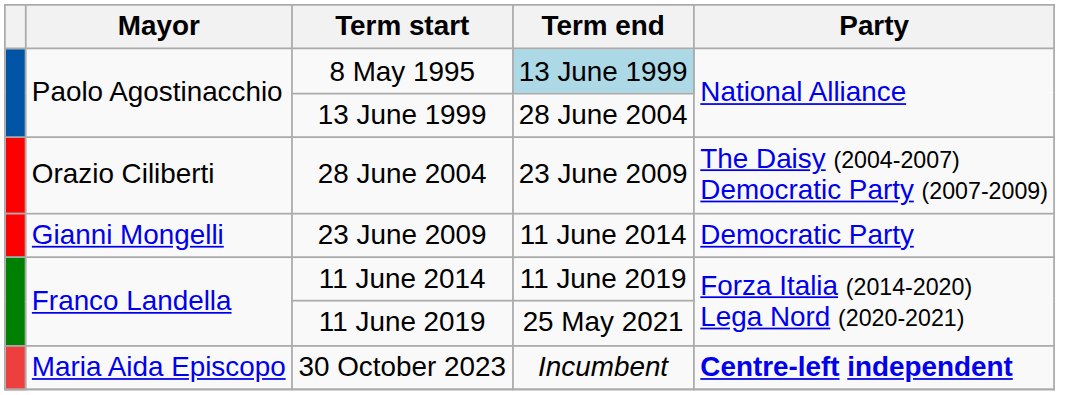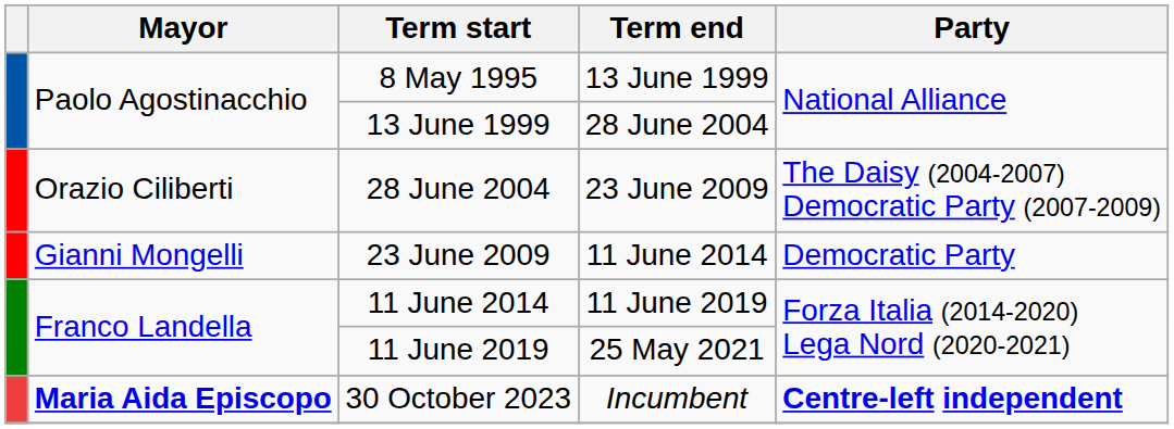8 May 1995 | Term end: lightblue background -> no background
30 October 2023 | Mayor: normal -> bold
